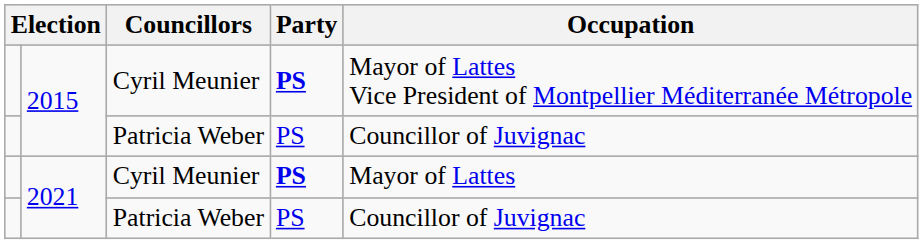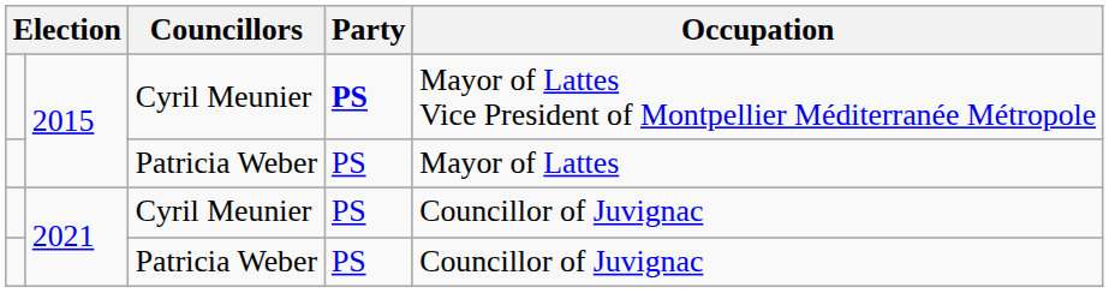2015 / Patricia Weber | Occupation: Councillor of Juvignac -> Mayor of Lattes
2021 / Cyril Meunier | Party: bold -> normal
2021 / Cyril Meunier | Occupation: Mayor of Lattes -> Councillor of Juvignac
